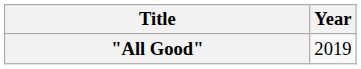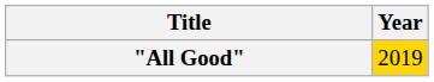row 2 | Year: no background -> gold background
